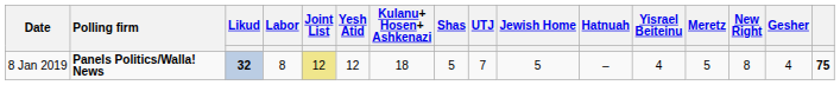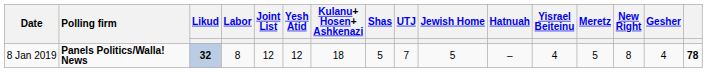8 Jan 2019 | Joint List: khaki background -> no background
8 Jan 2019 | column 16: 75 -> 78
